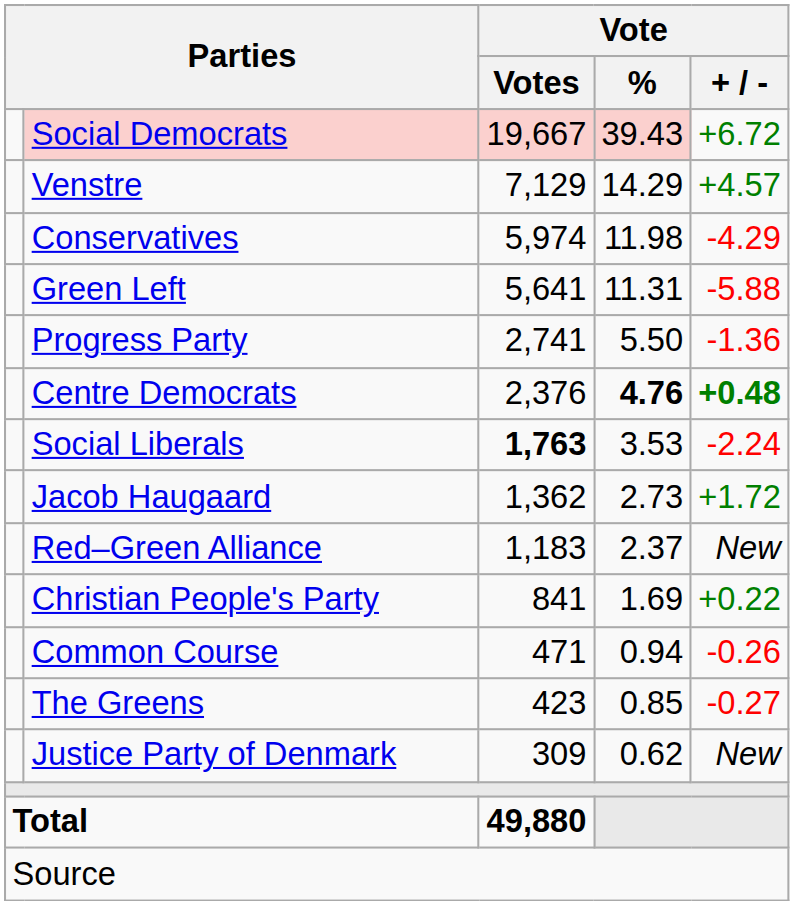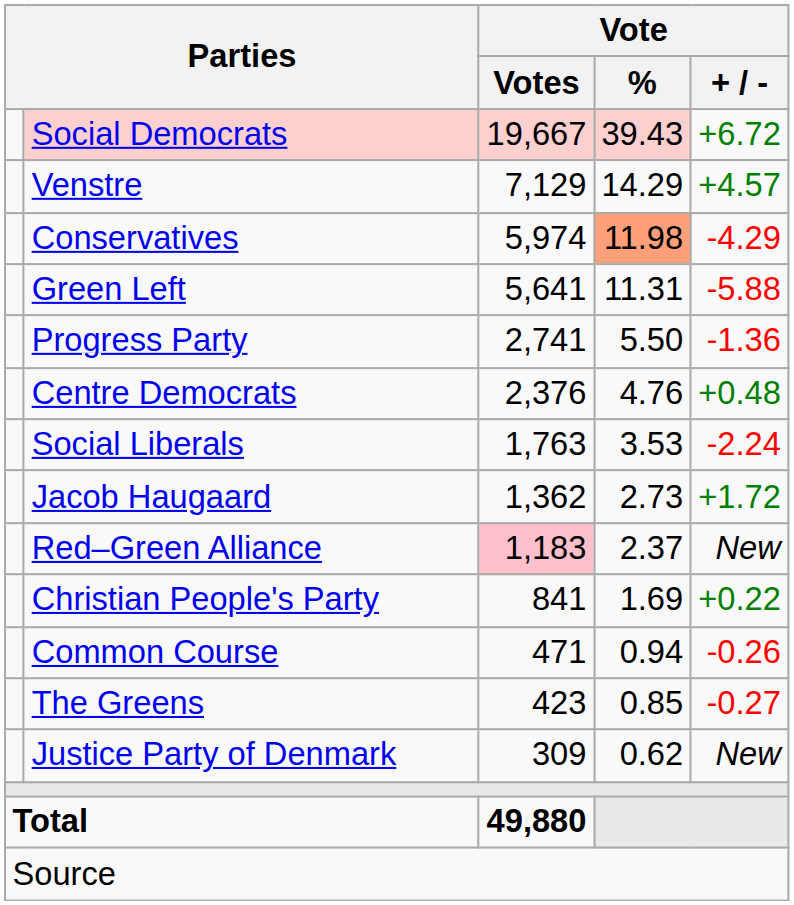Conservatives | Vote / %: no background -> lightsalmon background
Centre Democrats | Vote / %: bold -> normal
Centre Democrats | Vote / + / -: bold -> normal
Social Liberals | Vote / Votes: bold -> normal
Red–Green Alliance | Vote / Votes: no background -> pink background
